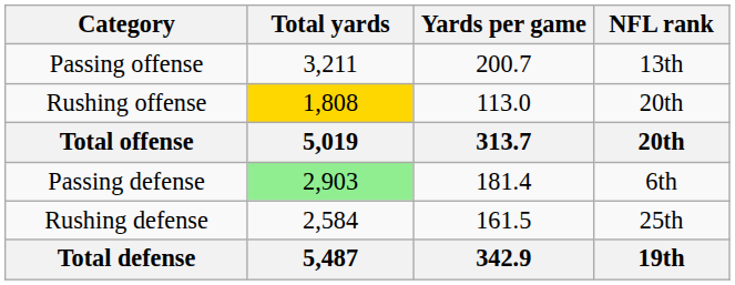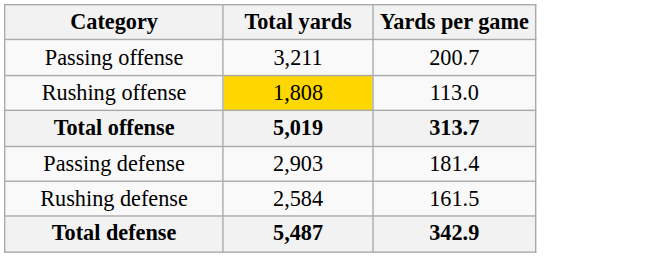- column: NFL rank | 13th | 20th | 20th | 6th | 25th | 19th
Passing defense | Total yards: lightgreen background -> no background
